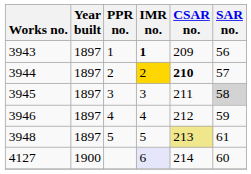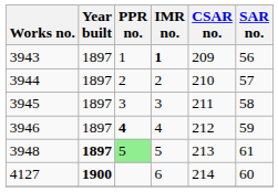3944 | IMR no.: gold background -> no background
3944 | CSAR no.: bold -> normal
3945 | SAR no.: lightgrey background -> no background
3946 | PPR no.: normal -> bold
3948 | Year built: normal -> bold
3948 | PPR no.: no background -> lightgreen background
3948 | CSAR no.: khaki background -> no background
4127 | Year built: normal -> bold
4127 | IMR no.: lavender background -> no background
